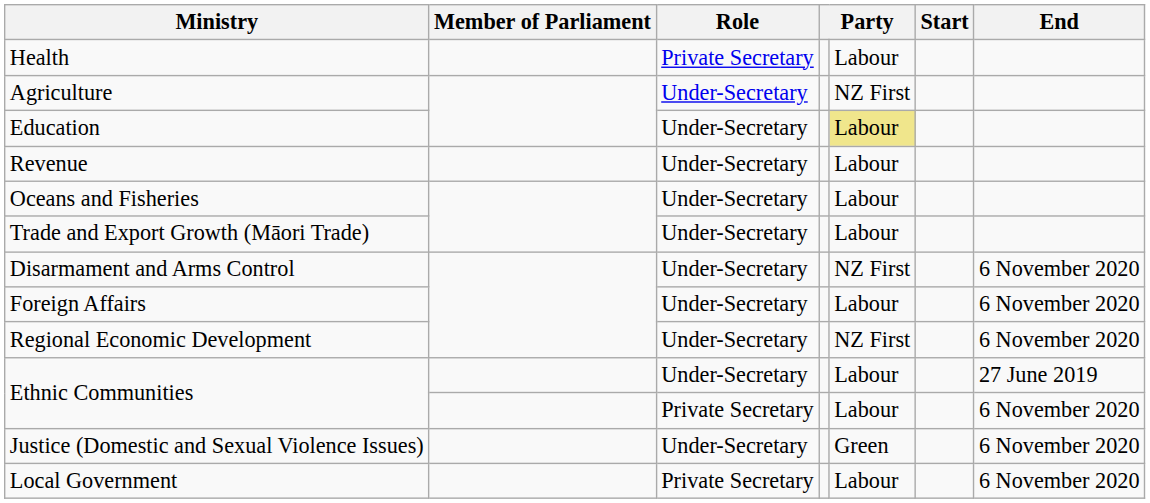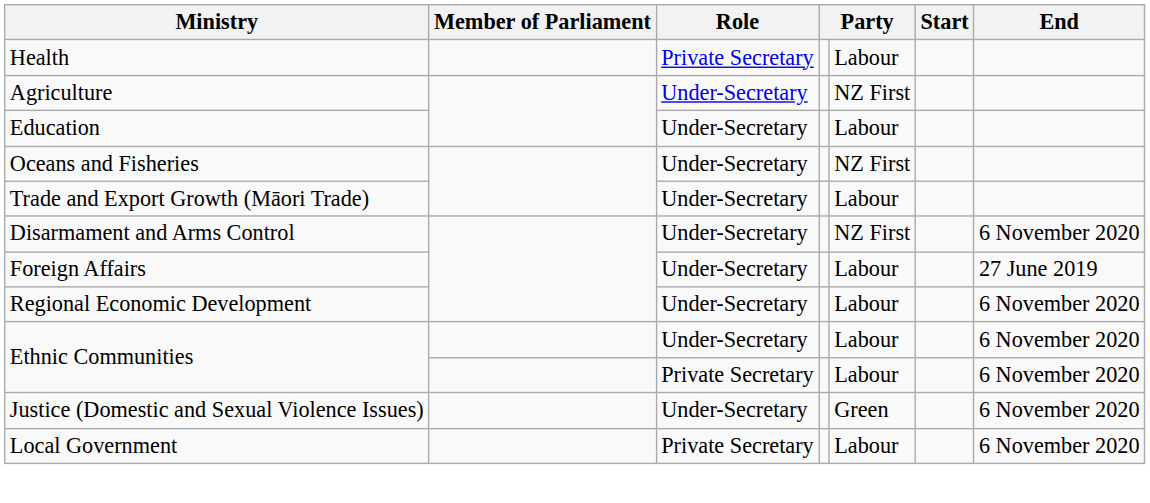Education | column 5: khaki background -> no background
- row: Revenue | Under-Secretary | Labour
Oceans and Fisheries | column 5: Labour -> NZ First
Foreign Affairs | End: 6 November 2020 -> 27 June 2019
Regional Economic Development | column 5: NZ First -> Labour
Ethnic Communities / Under-Secretary | End: 27 June 2019 -> 6 November 2020
